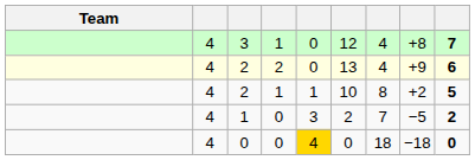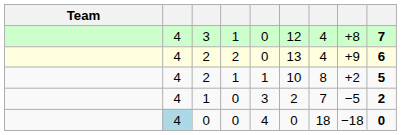row 6 | column 2: no background -> lightblue background
row 6 | column 5: gold background -> no background
